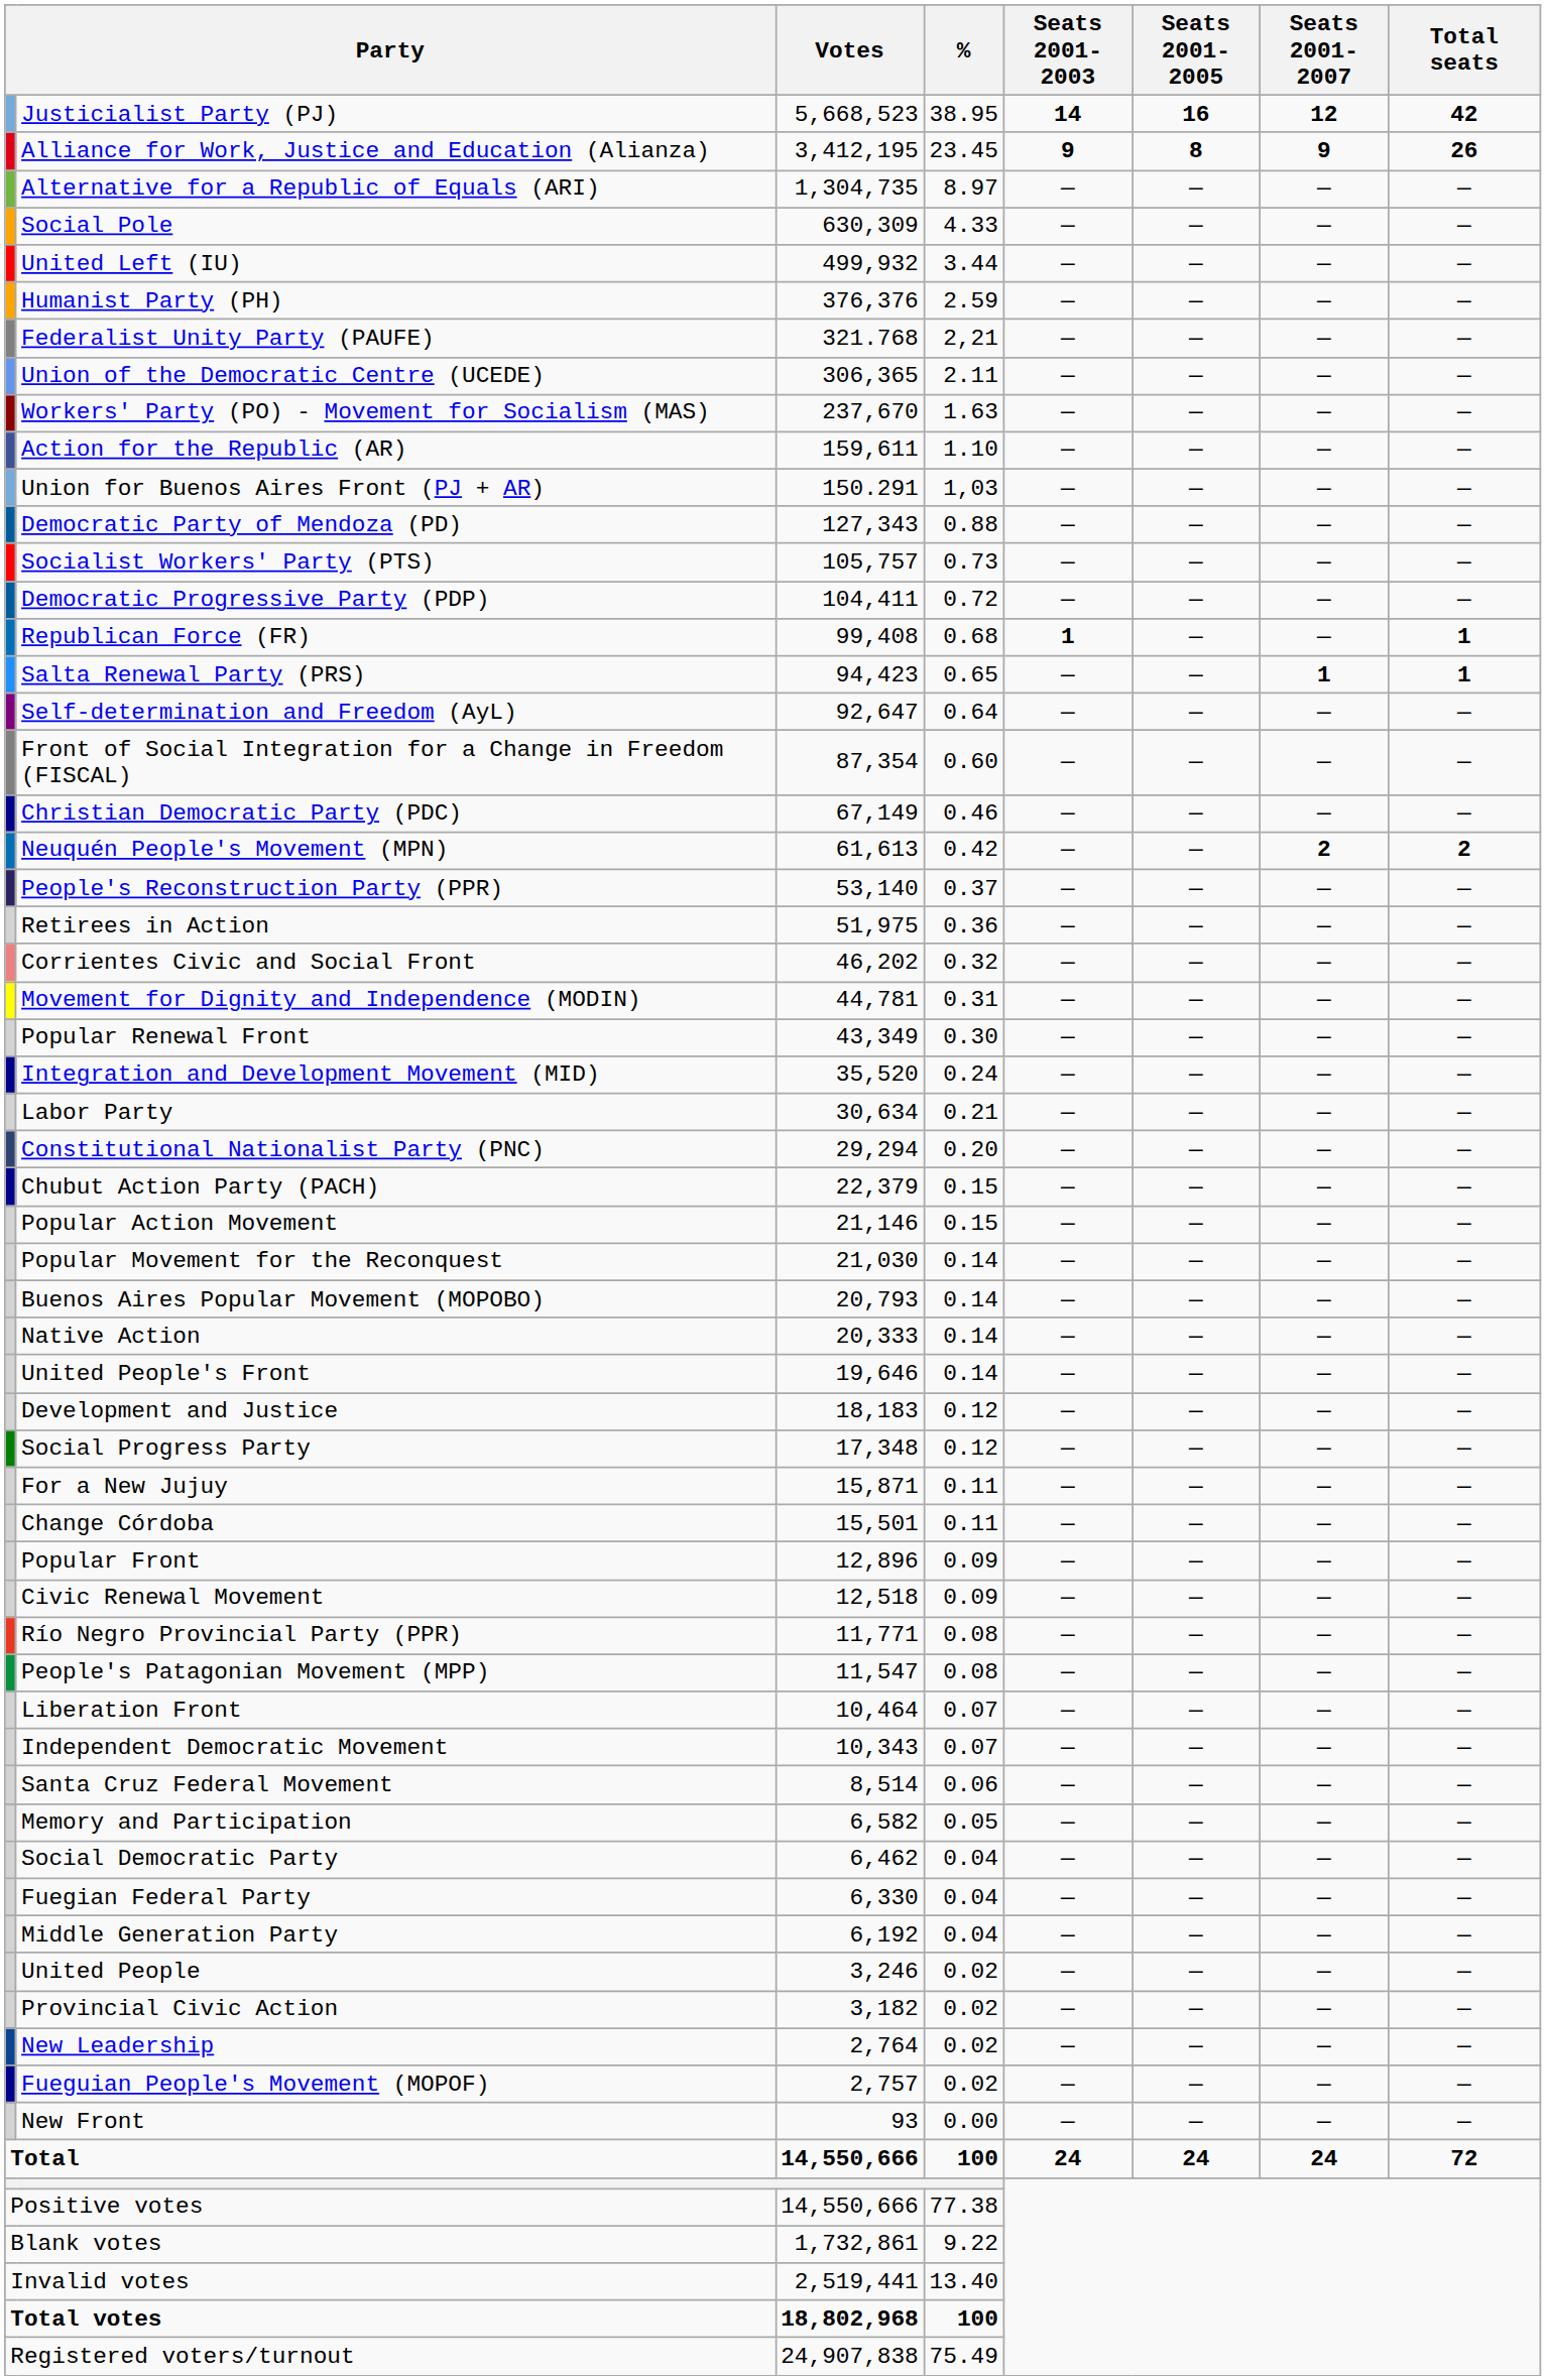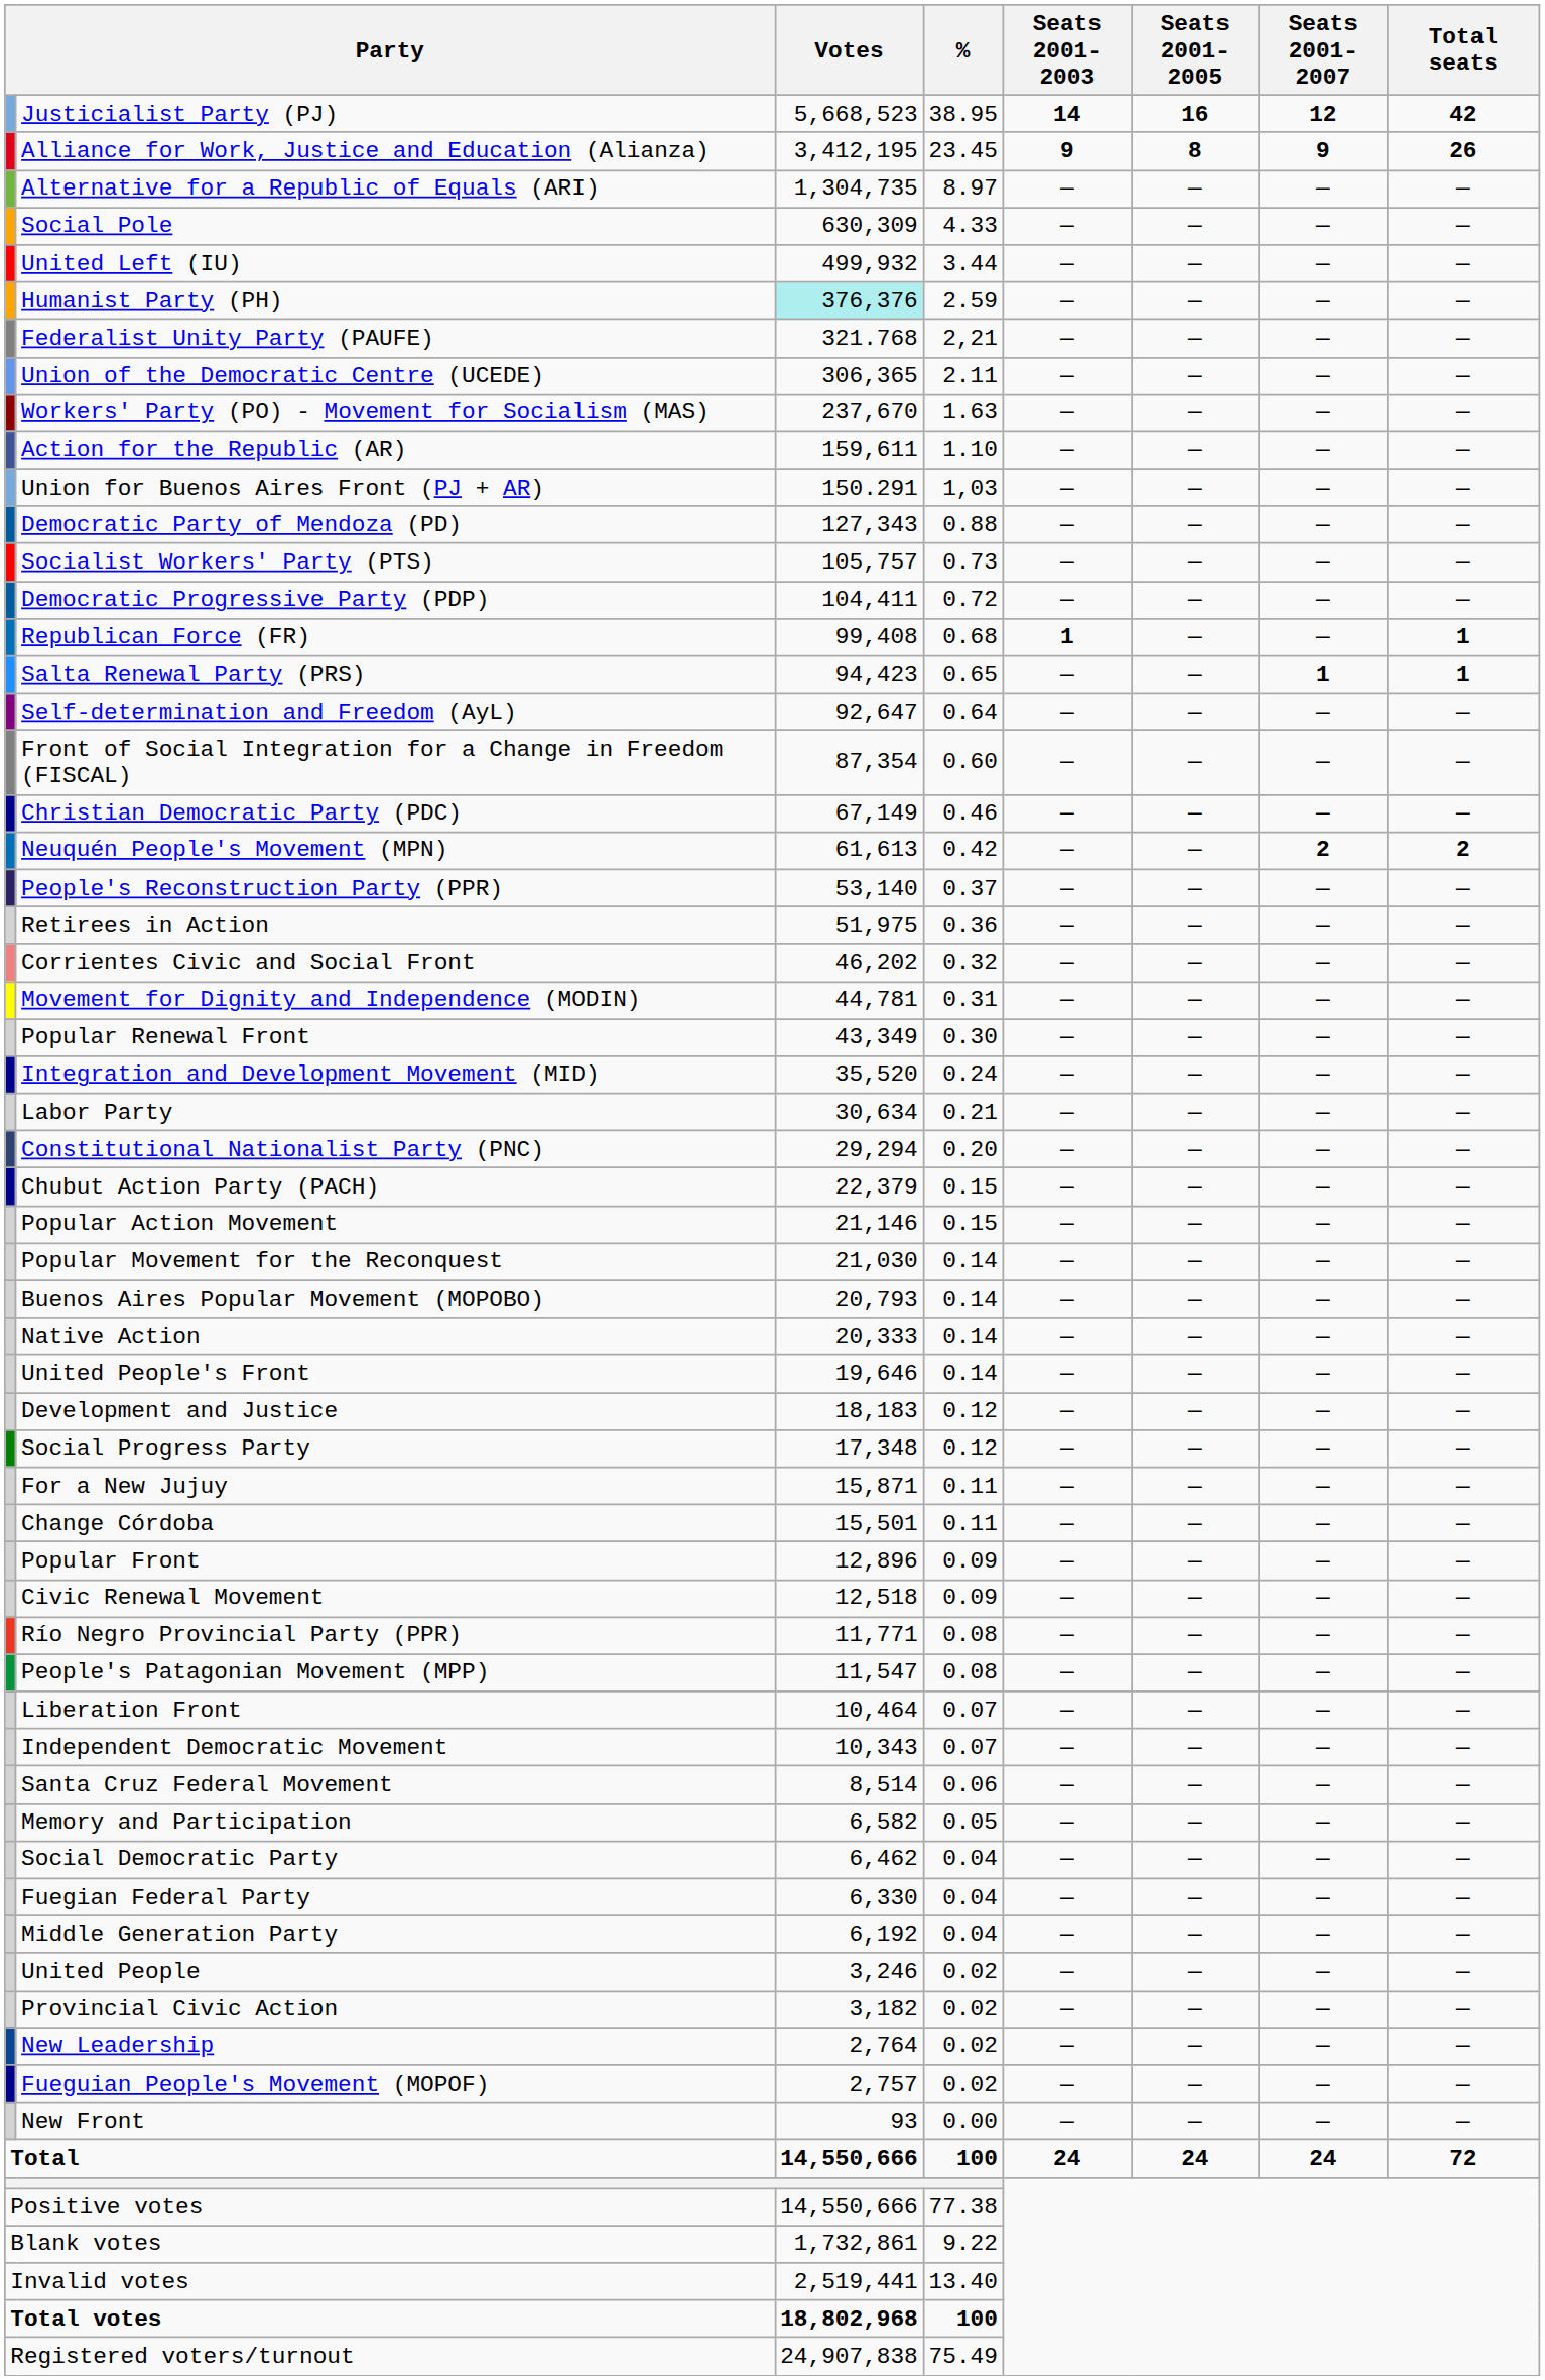Humanist Party (PH) | Votes: no background -> paleturquoise background
